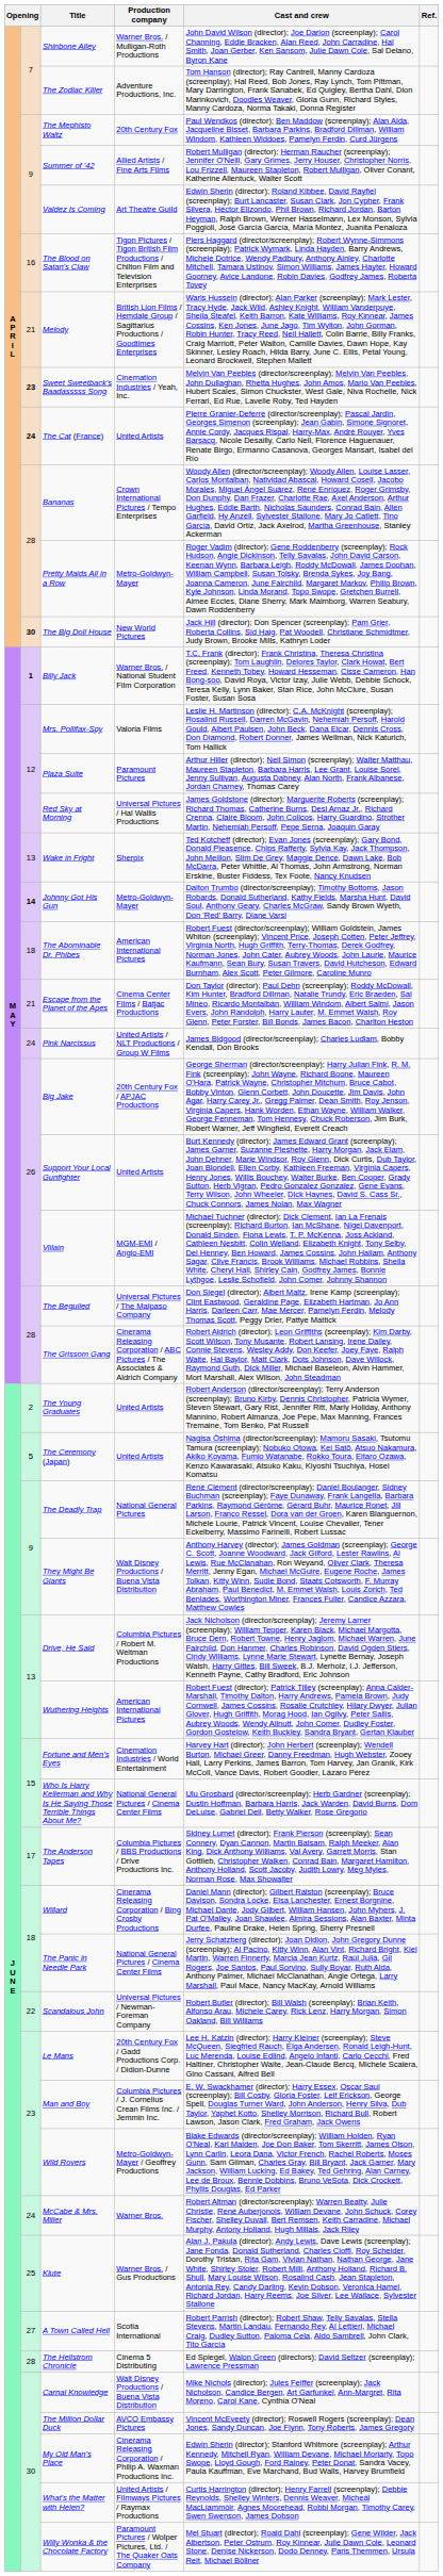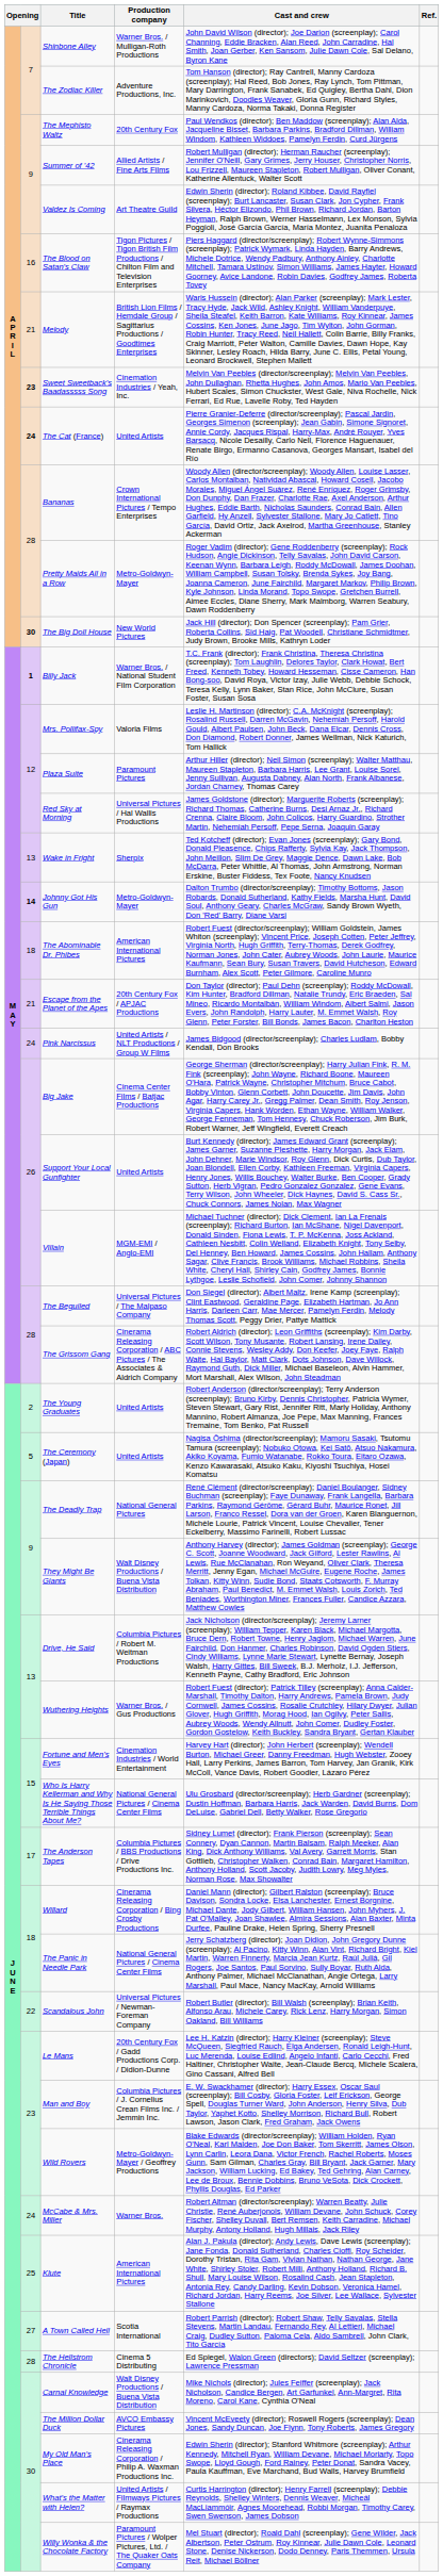Escape from the Planet of the Apes | Production company: Cinema Center Films / Batjac Productions -> 20th Century Fox / APJAC Productions
Big Jake | Production company: 20th Century Fox / APJAC Productions -> Cinema Center Films / Batjac Productions
Wuthering Heights | Production company: American International Pictures -> Warner Bros. / Gus Productions
Klute | Production company: Warner Bros. / Gus Productions -> American International Pictures
